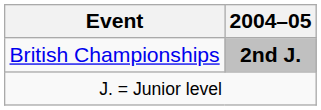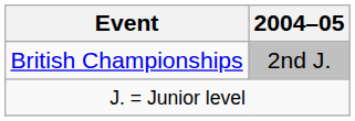British Championships | 2004–05: bold -> normal
